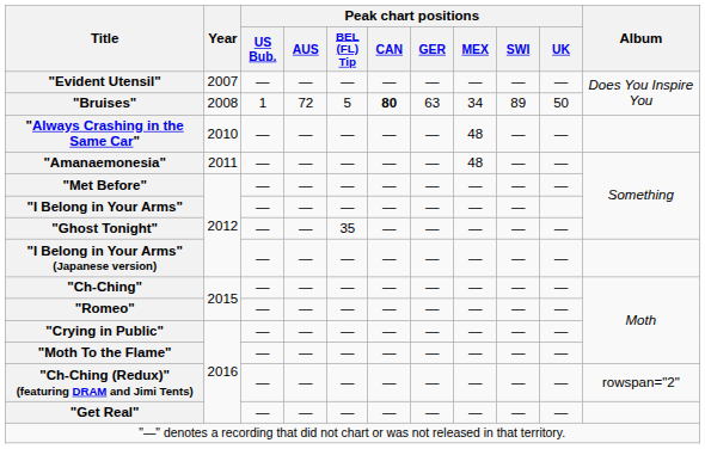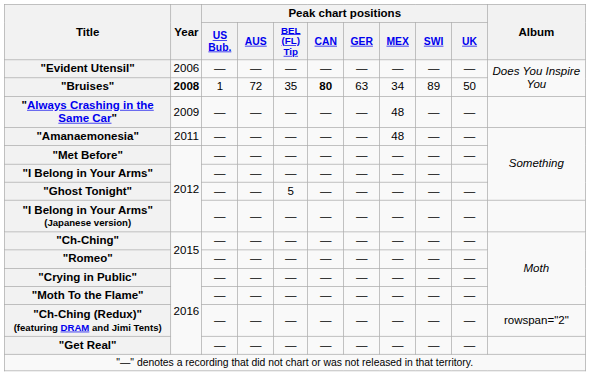"Evident Utensil" | Year: 2007 -> 2006
"Bruises" | Year: normal -> bold
"Bruises" | Peak chart positions / BEL (FL) Tip: 5 -> 35
"Always Crashing in the Same Car" | Year: 2010 -> 2009
"Ghost Tonight" | Peak chart positions / BEL (FL) Tip: 35 -> 5
